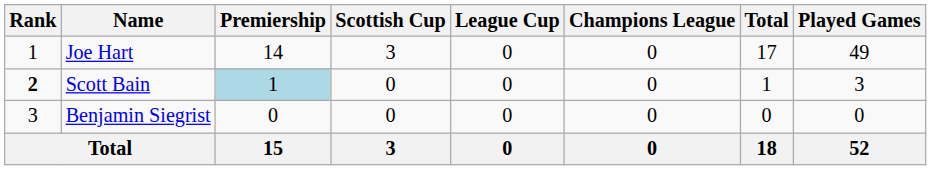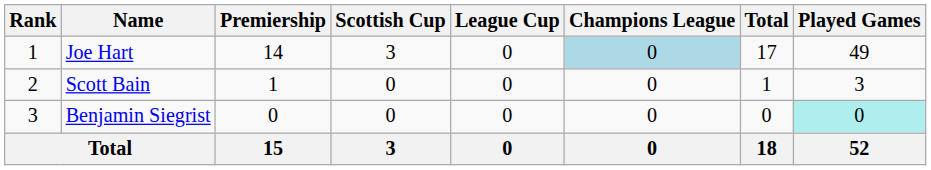Joe Hart | Champions League: no background -> lightblue background
Scott Bain | Rank: bold -> normal
Scott Bain | Premiership: lightblue background -> no background
Benjamin Siegrist | Played Games: no background -> paleturquoise background
